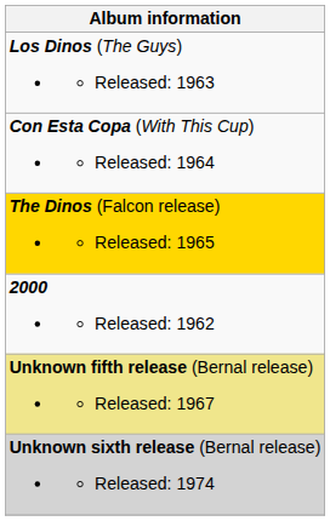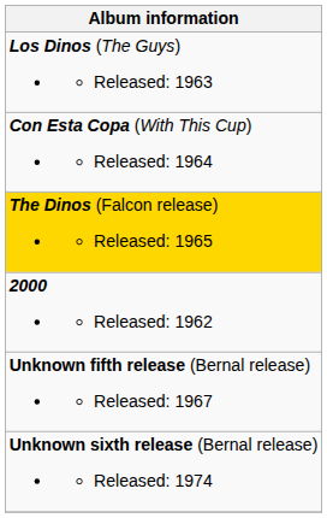row 6 | column 1: khaki background -> no background
row 7 | column 1: lightgrey background -> no background
